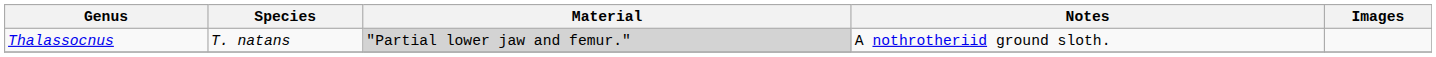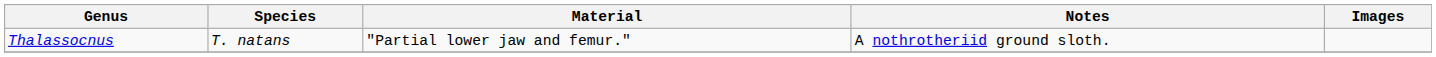Thalassocnus | Material: lightgrey background -> no background
